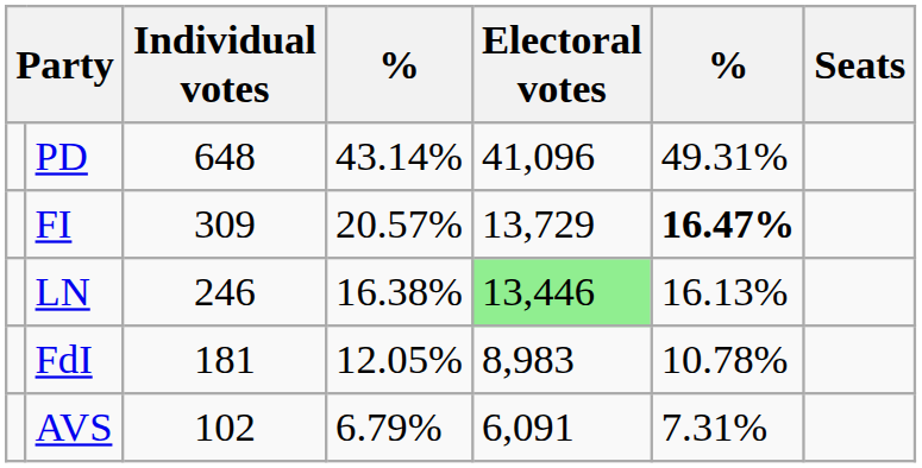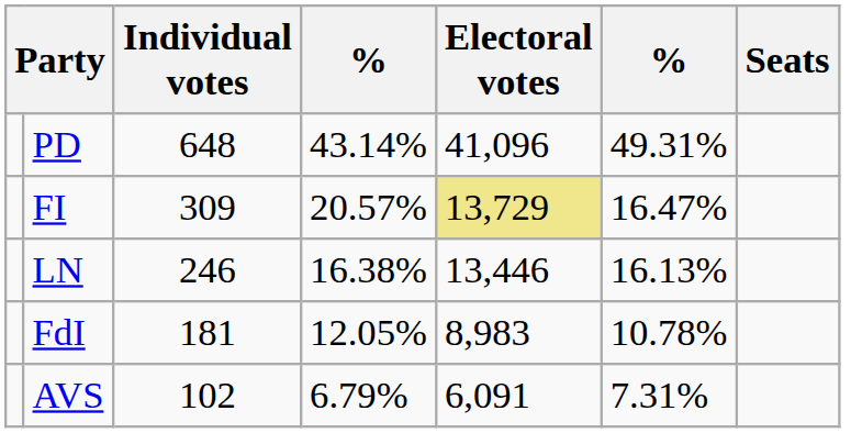FI | Electoral votes: no background -> khaki background
FI | column 6: bold -> normal
LN | Electoral votes: lightgreen background -> no background
